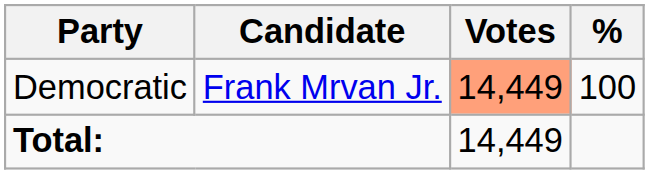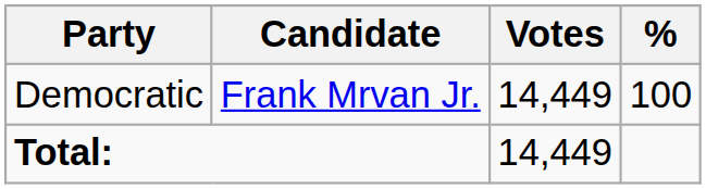Democratic | Votes: lightsalmon background -> no background
